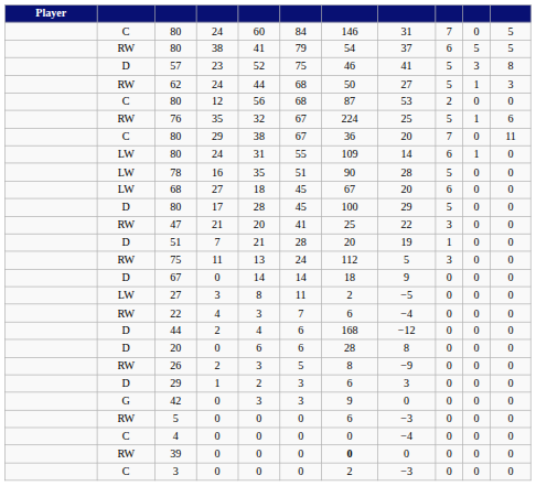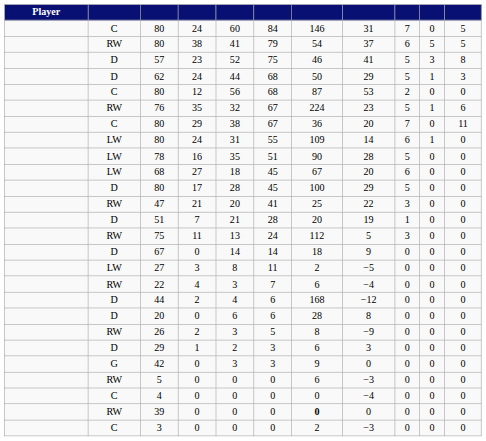62 | column 2: RW -> D
62 | column 8: 27 -> 29
76 | column 8: 25 -> 23
